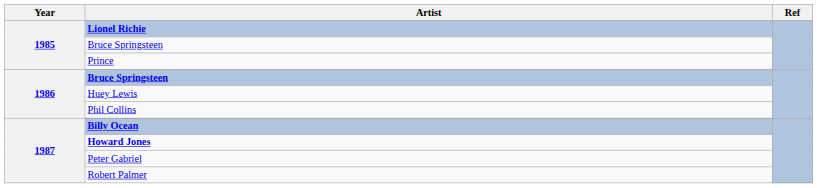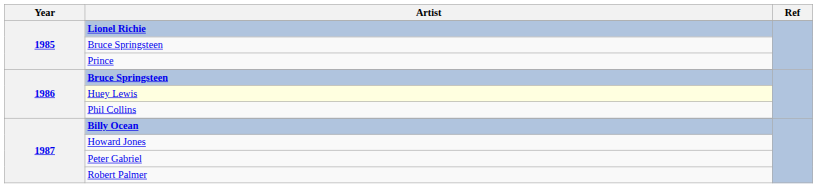Huey Lewis | Artist: no background -> lightyellow background
Howard Jones | Artist: bold -> normal
